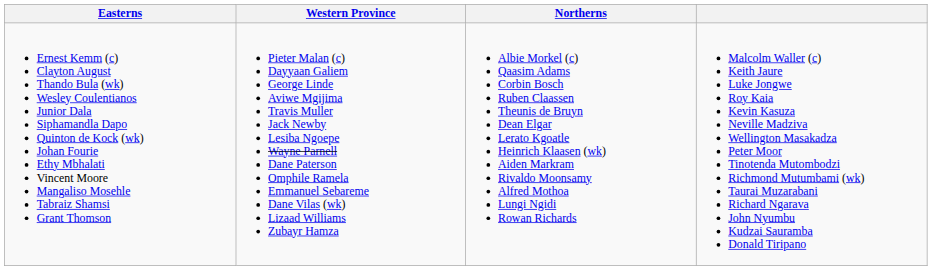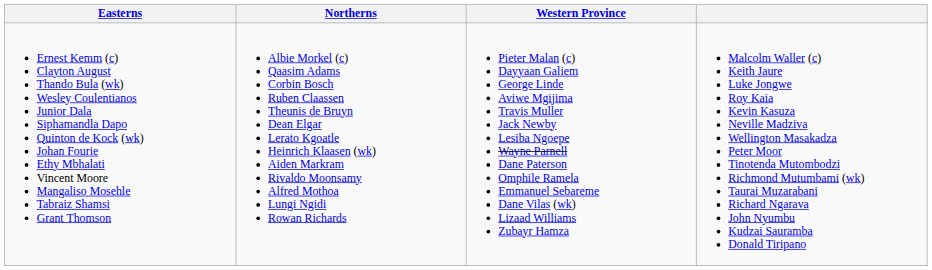columns swapped: Northerns <-> Western Province
